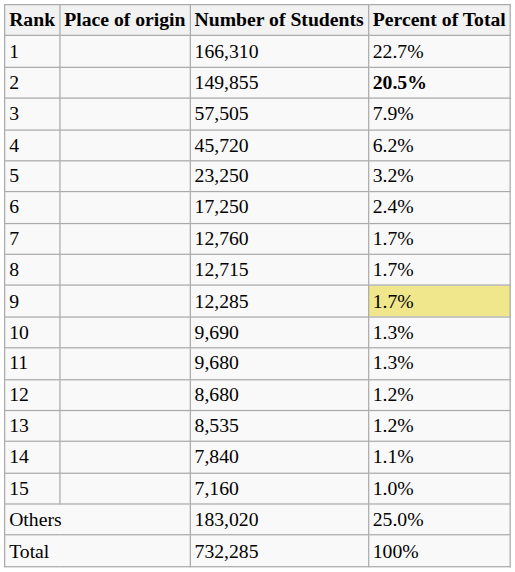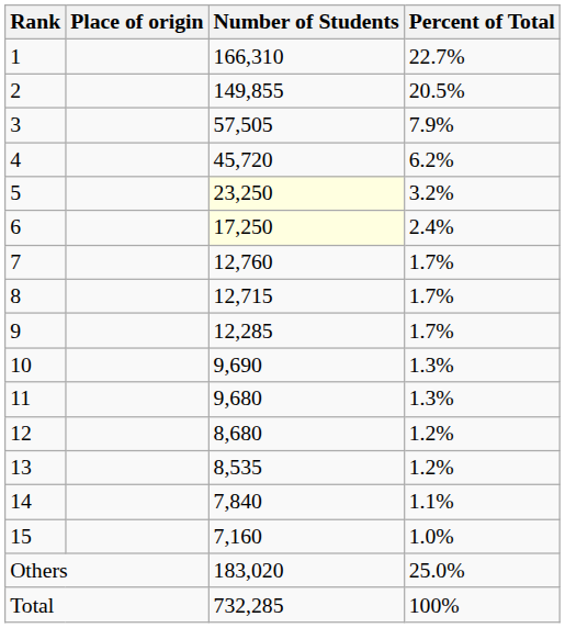2 | Percent of Total: bold -> normal
5 | Number of Students: no background -> lightyellow background
6 | Number of Students: no background -> lightyellow background
9 | Percent of Total: khaki background -> no background
